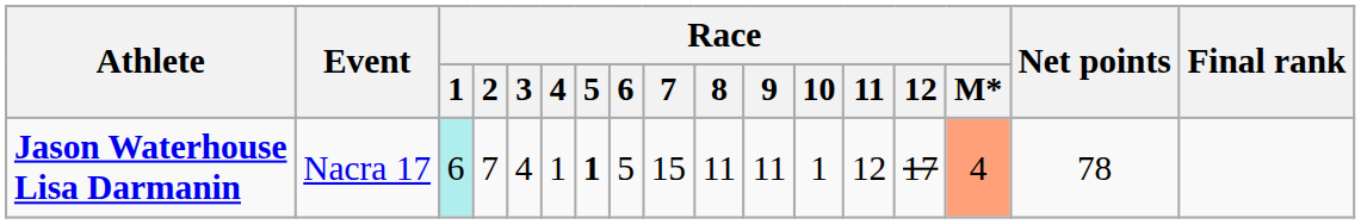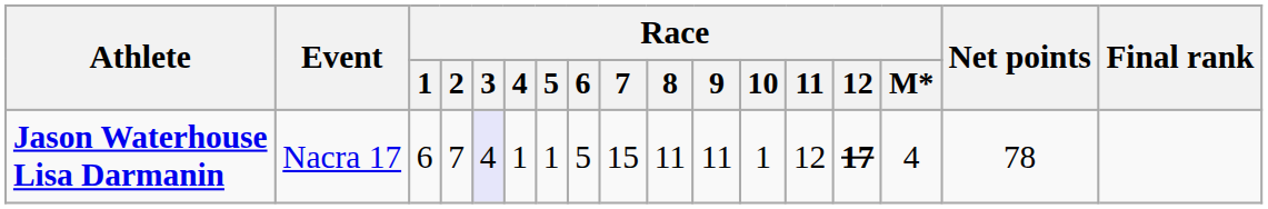Jason Waterhouse Lisa Darmanin | Race / 1: paleturquoise background -> no background
Jason Waterhouse Lisa Darmanin | Race / 3: no background -> lavender background
Jason Waterhouse Lisa Darmanin | Race / 5: bold -> normal
Jason Waterhouse Lisa Darmanin | Race / 12: normal -> bold
Jason Waterhouse Lisa Darmanin | Race / M*: lightsalmon background -> no background
